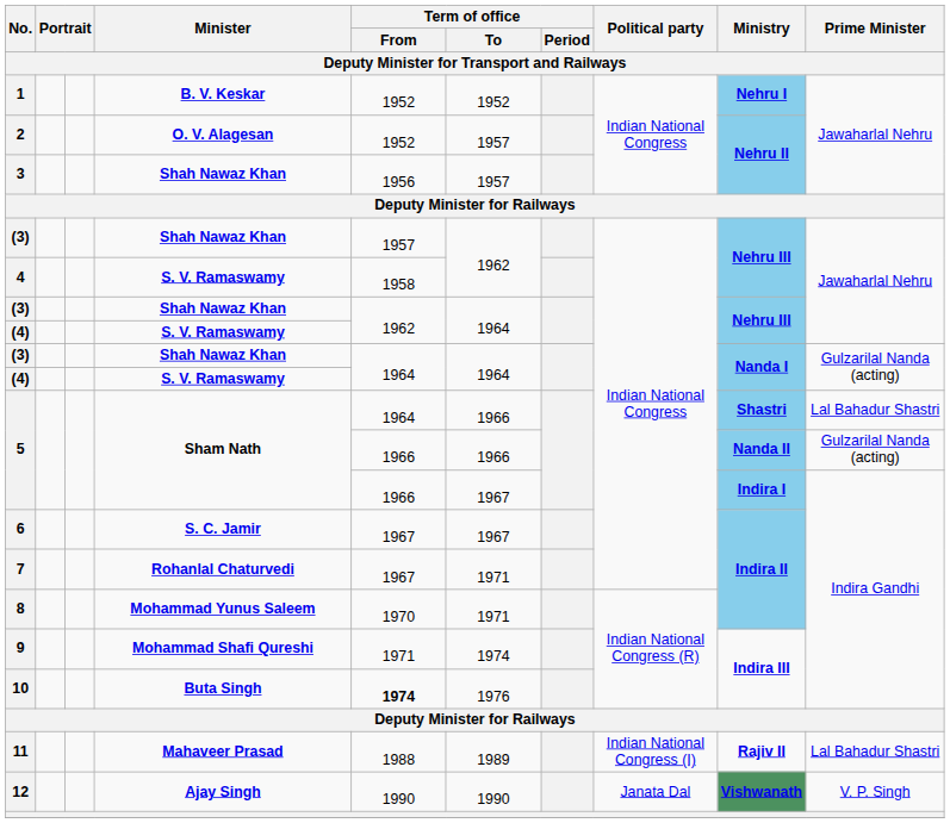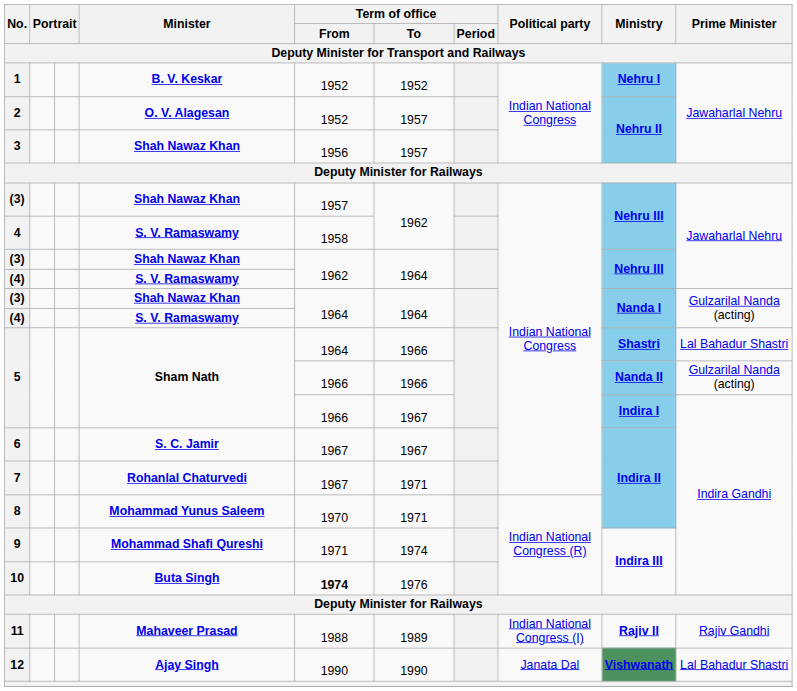11 | Prime Minister: Lal Bahadur Shastri -> Rajiv Gandhi
12 | Prime Minister: V. P. Singh -> Lal Bahadur Shastri
